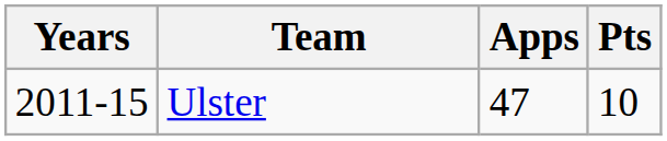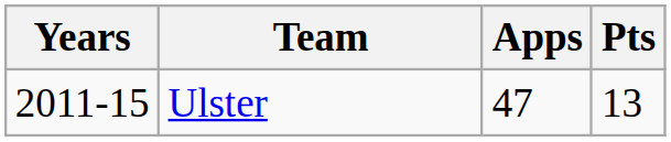Ulster | Pts: 10 -> 13
